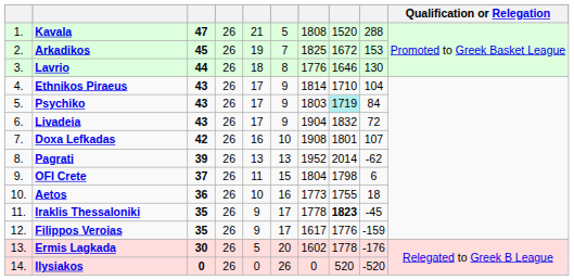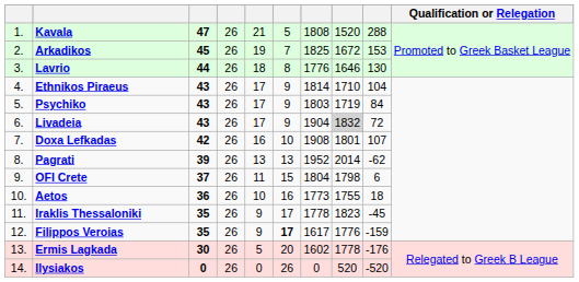Psychiko | column 8: paleturquoise background -> no background
Livadeia | column 8: no background -> lightgrey background
Iraklis Thessaloniki | column 8: bold -> normal
Filippos Veroias | column 6: normal -> bold
